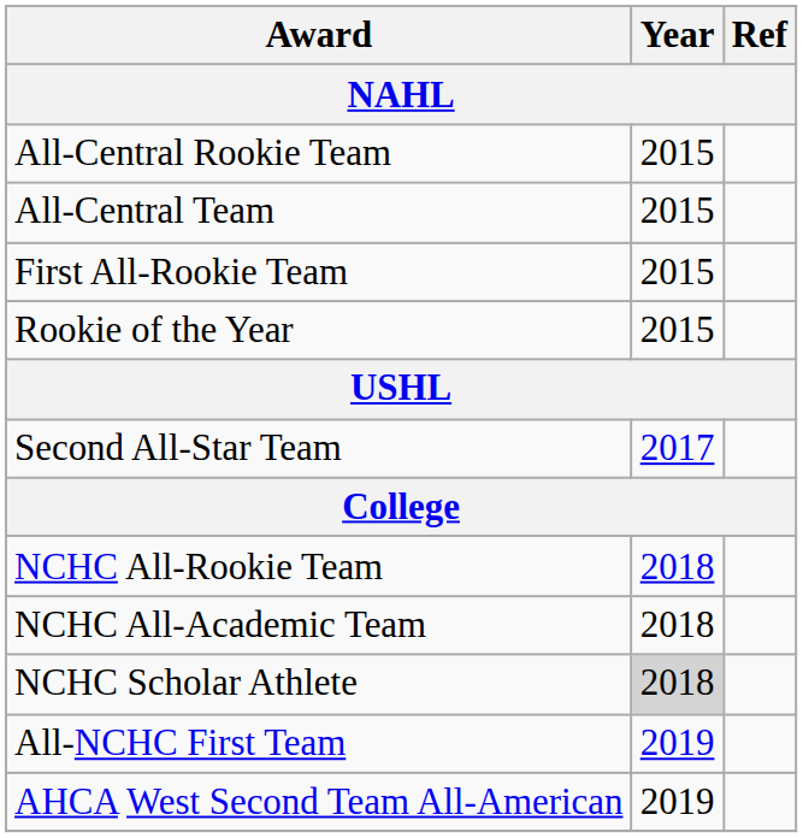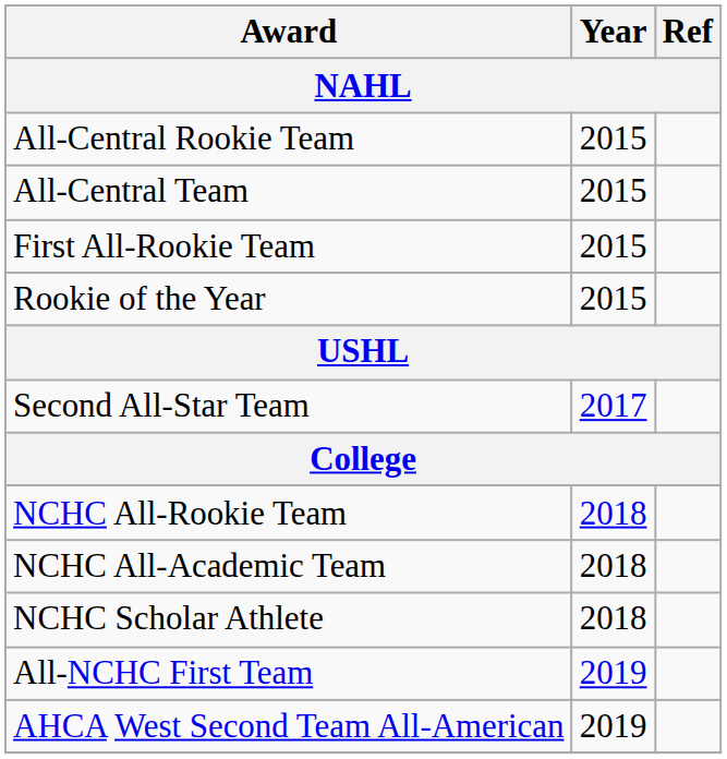NCHC Scholar Athlete | Year: lightgrey background -> no background
